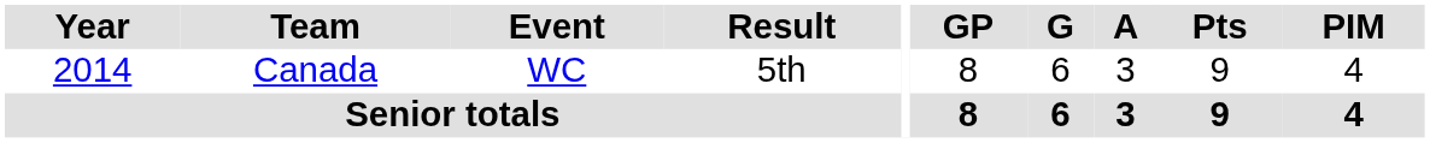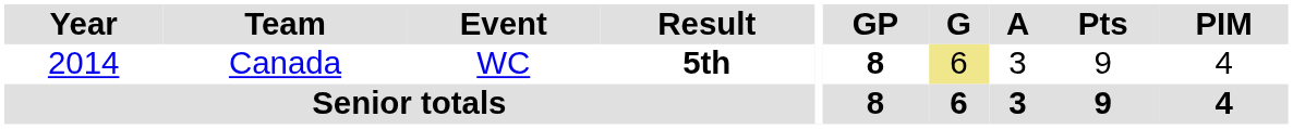Canada | Result: normal -> bold
Canada | GP: normal -> bold
Canada | G: no background -> khaki background
